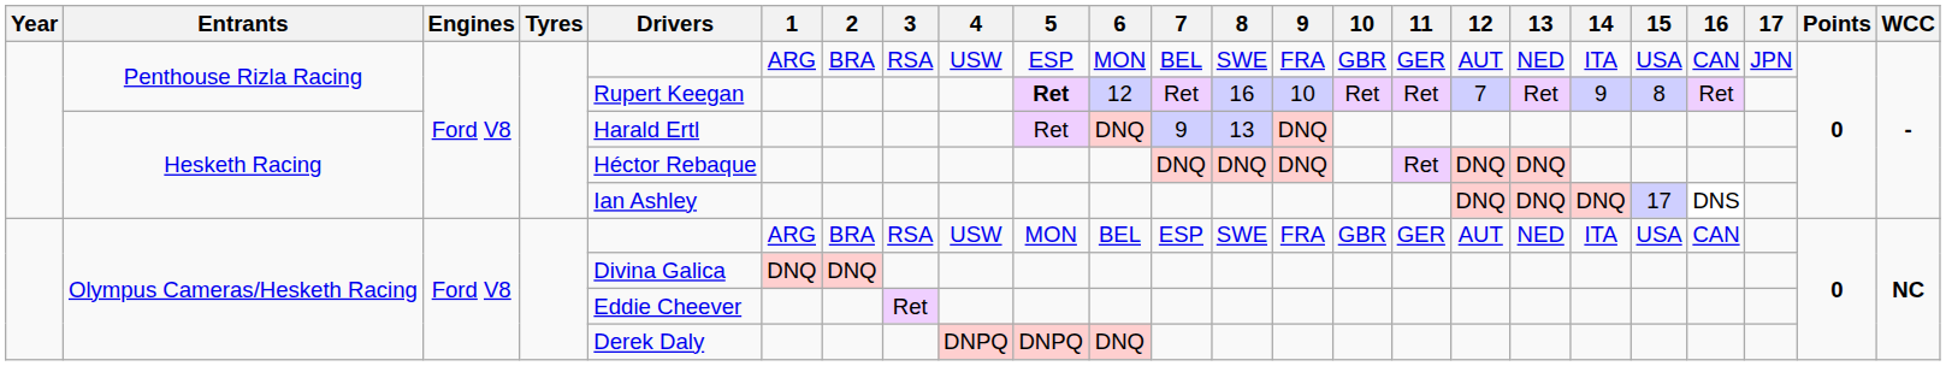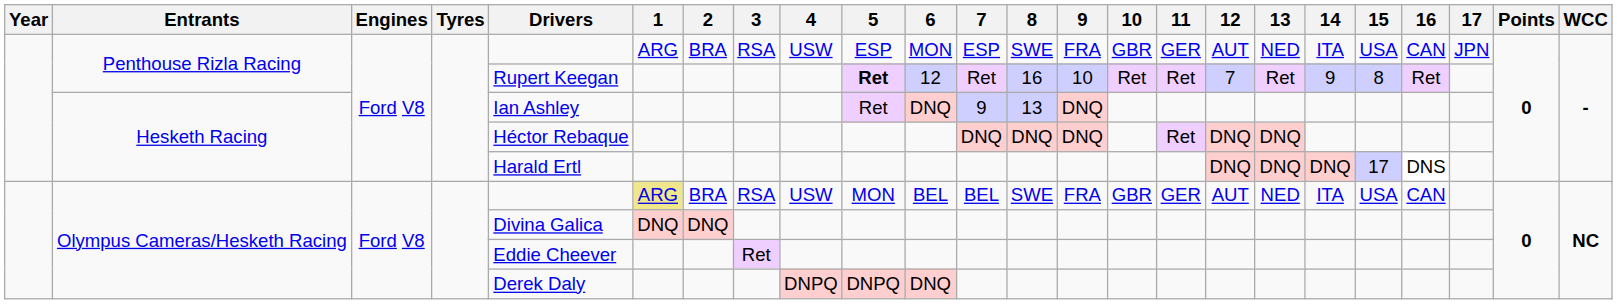row 2 | 7: BEL -> ESP
row 4 | Drivers: Harald Ertl -> Ian Ashley
row 6 | Drivers: Ian Ashley -> Harald Ertl
row 7 | 1: no background -> khaki background
row 7 | 7: ESP -> BEL
